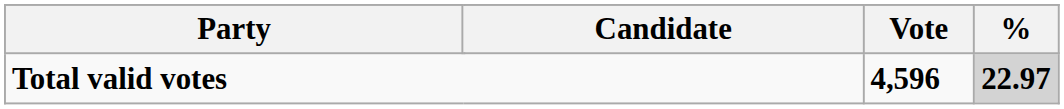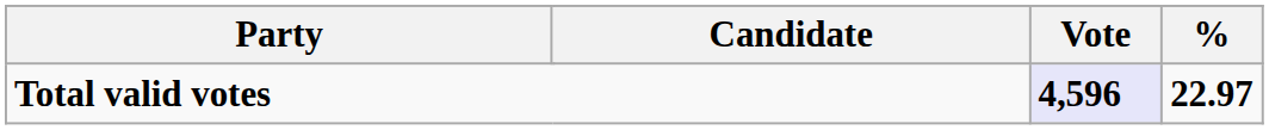row 2 | Vote: no background -> lavender background
row 2 | %: lightgrey background -> no background
